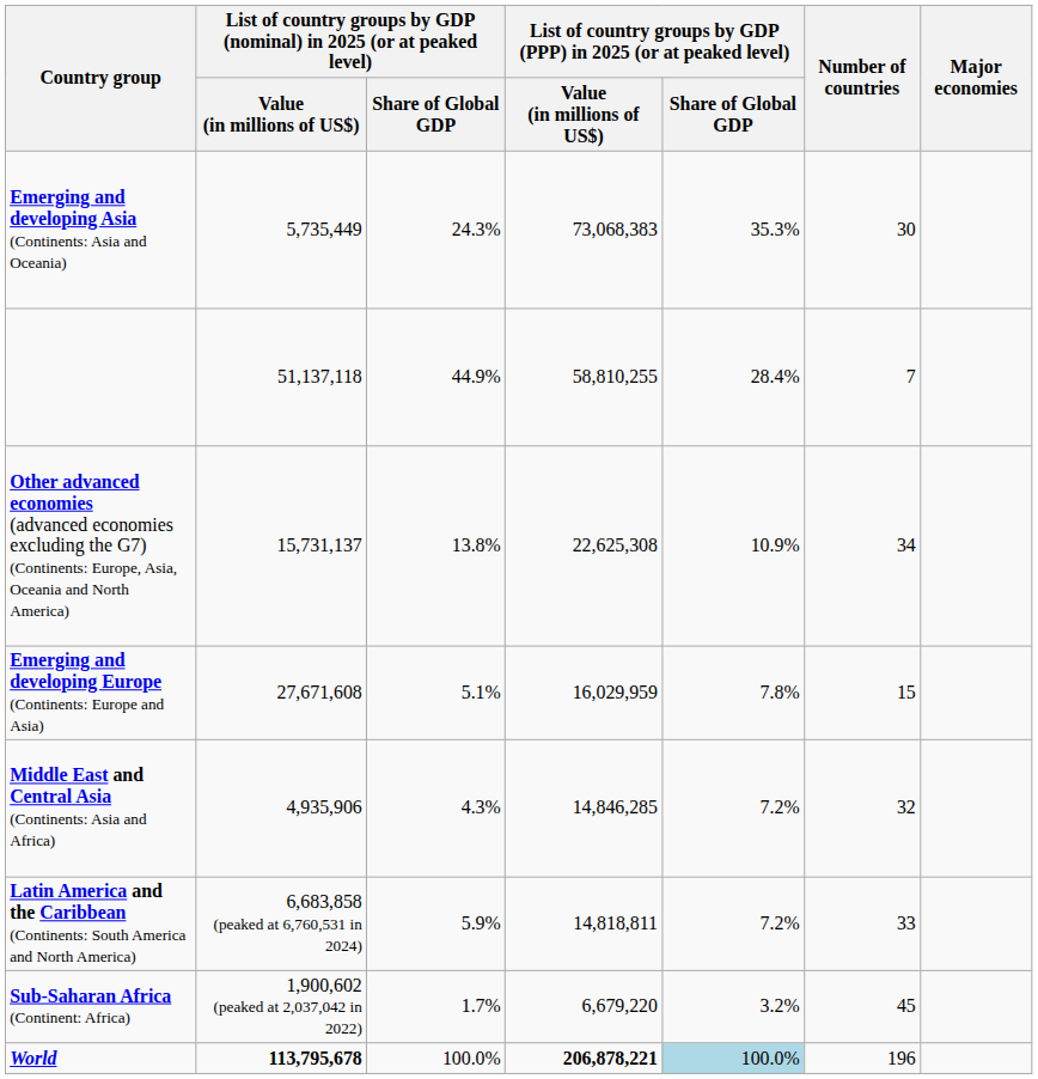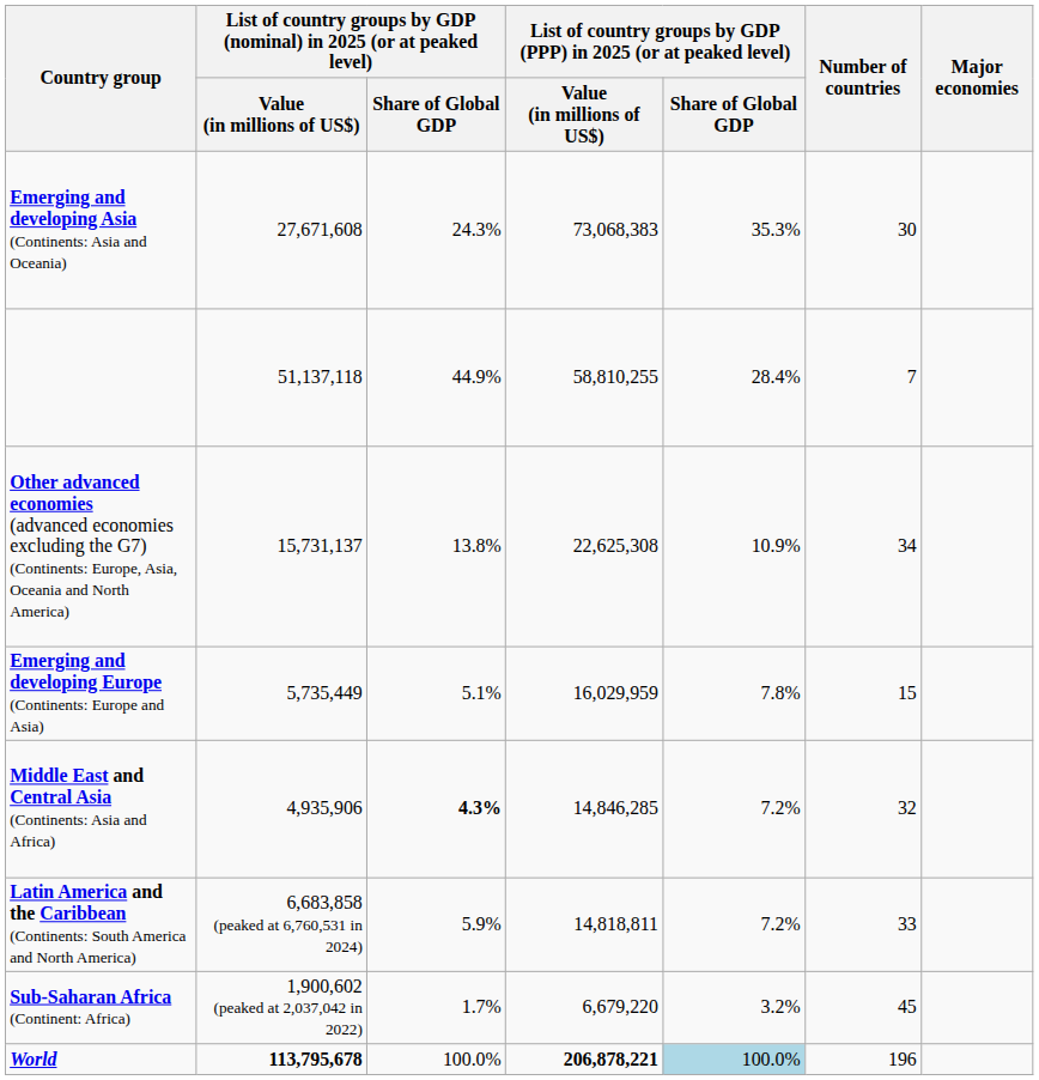Emerging and developing Asia (Continents: Asia and Oceania) | column 2: 5,735,449 -> 27,671,608
Emerging and developing Europe (Continents: Europe and Asia) | column 2: 27,671,608 -> 5,735,449
Middle East and Central Asia (Continents: Asia and Africa) | column 3: normal -> bold
